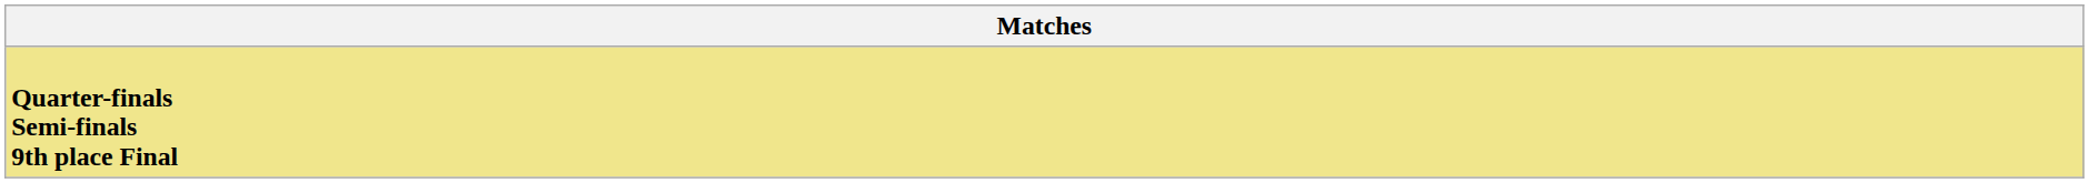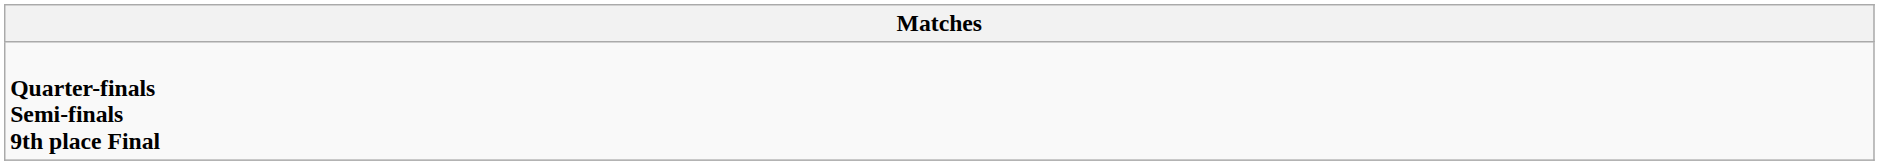row 2 | column 1: khaki background -> no background
